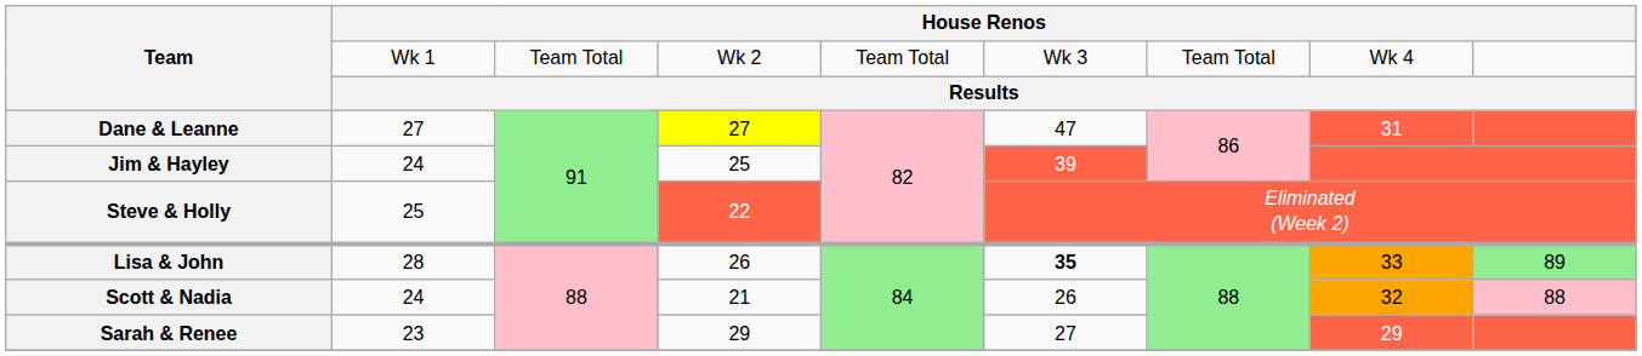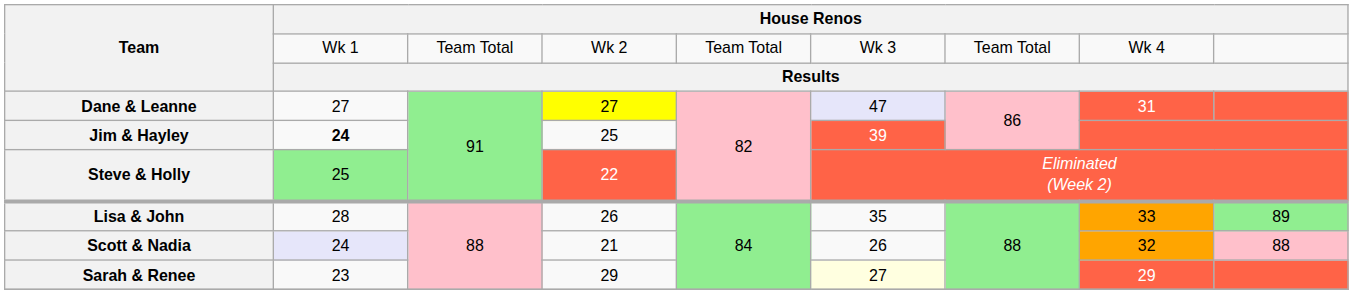Dane & Leanne | column 6: no background -> lavender background
Jim & Hayley | column 2: normal -> bold
Steve & Holly | column 2: no background -> lightgreen background
Lisa & John | column 6: bold -> normal
Scott & Nadia | column 2: no background -> lavender background
Sarah & Renee | column 6: no background -> lightyellow background
